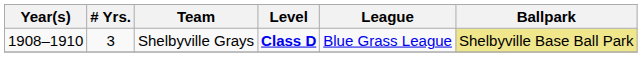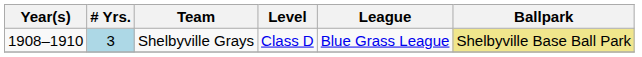Shelbyville Grays | # Yrs.: no background -> lightblue background
Shelbyville Grays | Level: bold -> normal
